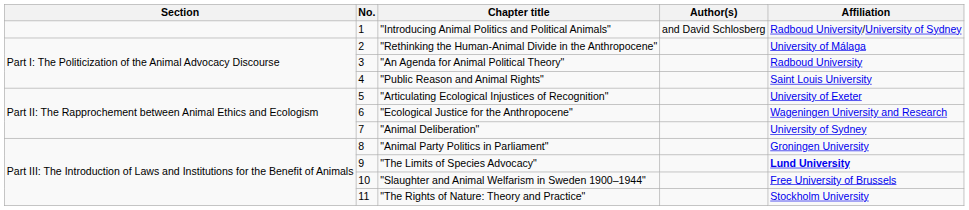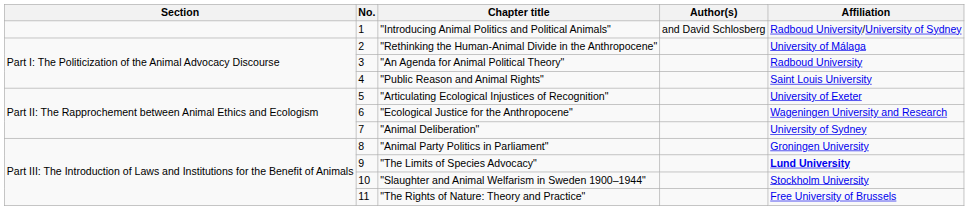"Slaughter and Animal Welfarism in Sweden 1900–1944" | Affiliation: Free University of Brussels -> Stockholm University
"The Rights of Nature: Theory and Practice" | Affiliation: Stockholm University -> Free University of Brussels
